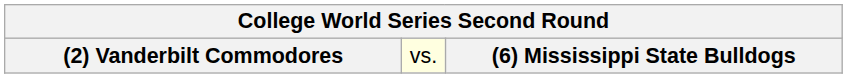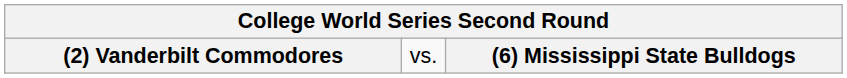(2) Vanderbilt Commodores | column 2: lightyellow background -> no background
